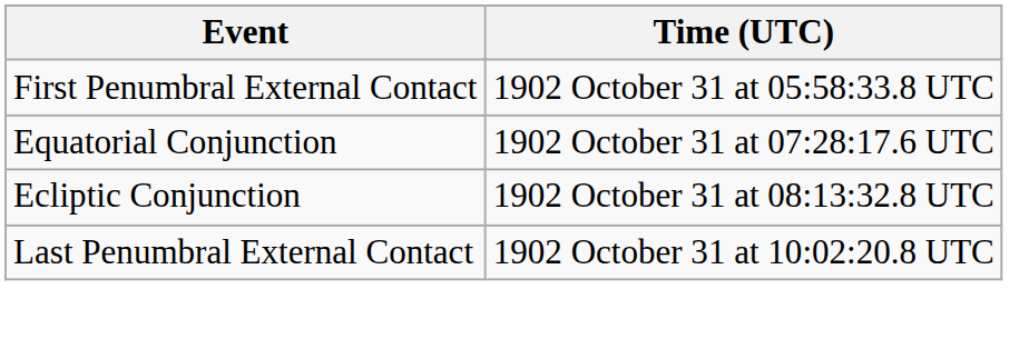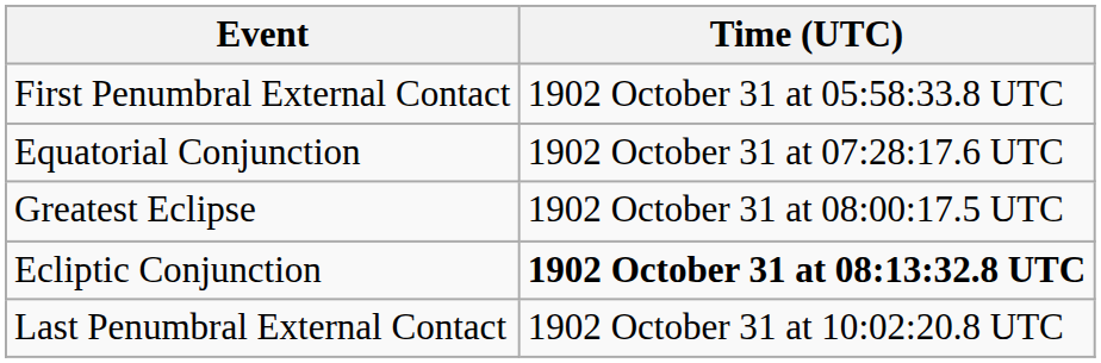+ row: Greatest Eclipse | 1902 October 31 at 08:00:17.5 UTC
Ecliptic Conjunction | Time (UTC): normal -> bold
